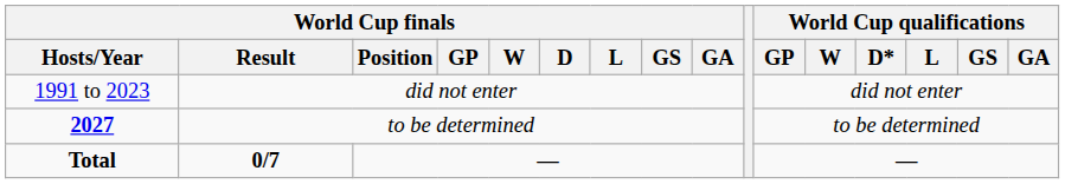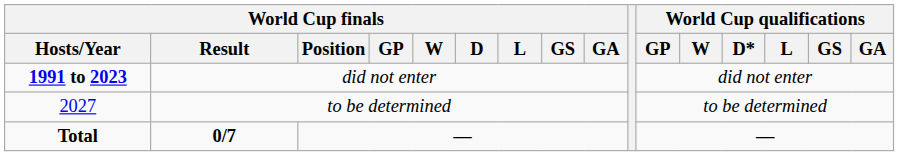1991 to 2023 | World Cup finals / Hosts/Year: normal -> bold
2027 | World Cup finals / Hosts/Year: bold -> normal
